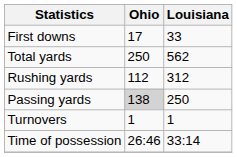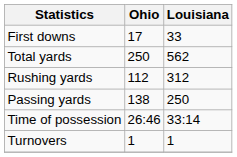Passing yards | Ohio: lightgrey background -> no background
rows swapped: Turnovers <-> Time of possession
